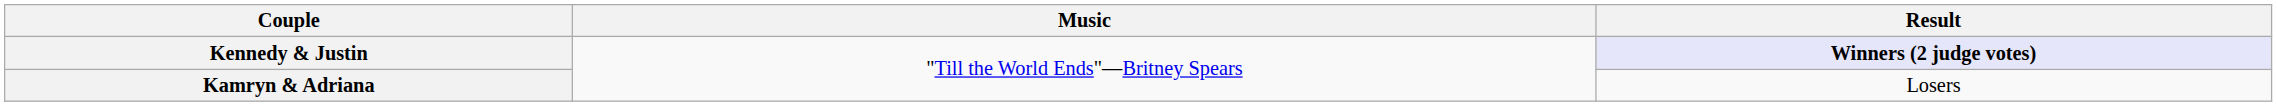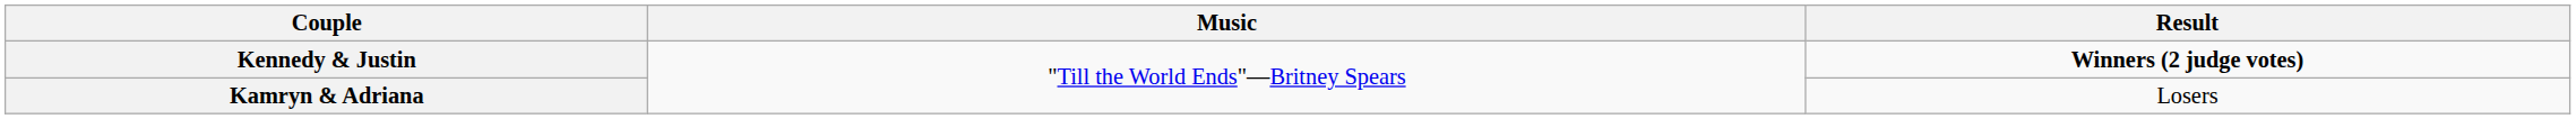Kennedy & Justin | Result: lavender background -> no background
